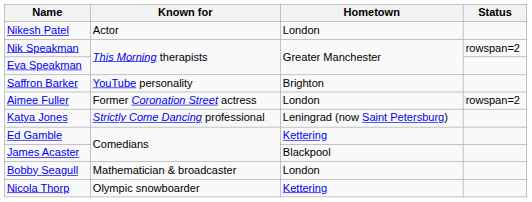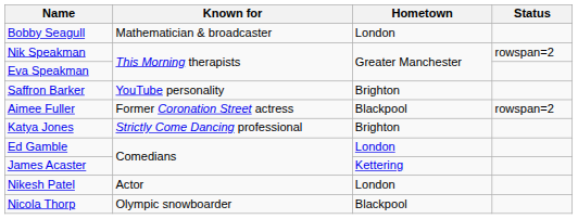rows swapped: Bobby Seagull <-> Nikesh Patel
Aimee Fuller | Hometown: London -> Blackpool
Katya Jones | Hometown: Leningrad (now Saint Petersburg) -> Brighton
Ed Gamble | Hometown: Kettering -> London
James Acaster | Hometown: Blackpool -> Kettering
Nicola Thorp | Hometown: Kettering -> Blackpool
